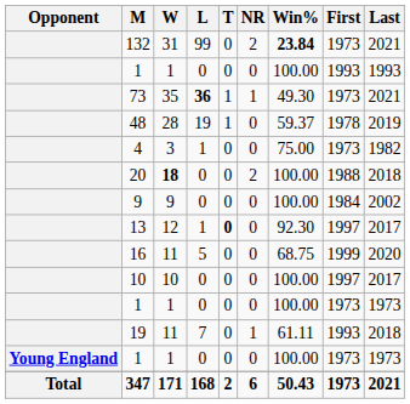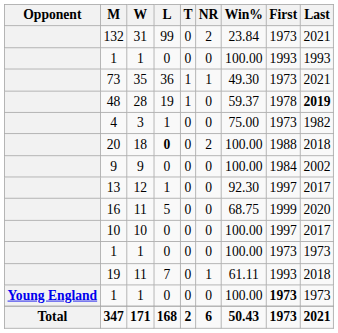132 | Win%: bold -> normal
73 | L: bold -> normal
48 | Last: normal -> bold
20 | W: bold -> normal
20 | L: normal -> bold
13 | T: bold -> normal
Young England / 1 | First: normal -> bold
